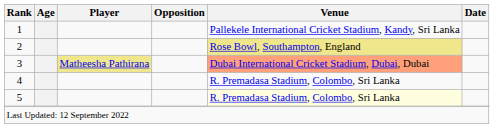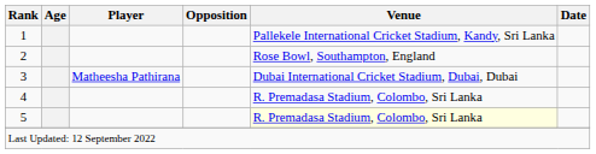2 | Venue: khaki background -> no background
3 | Player: khaki background -> no background
3 | Venue: lightsalmon background -> no background
